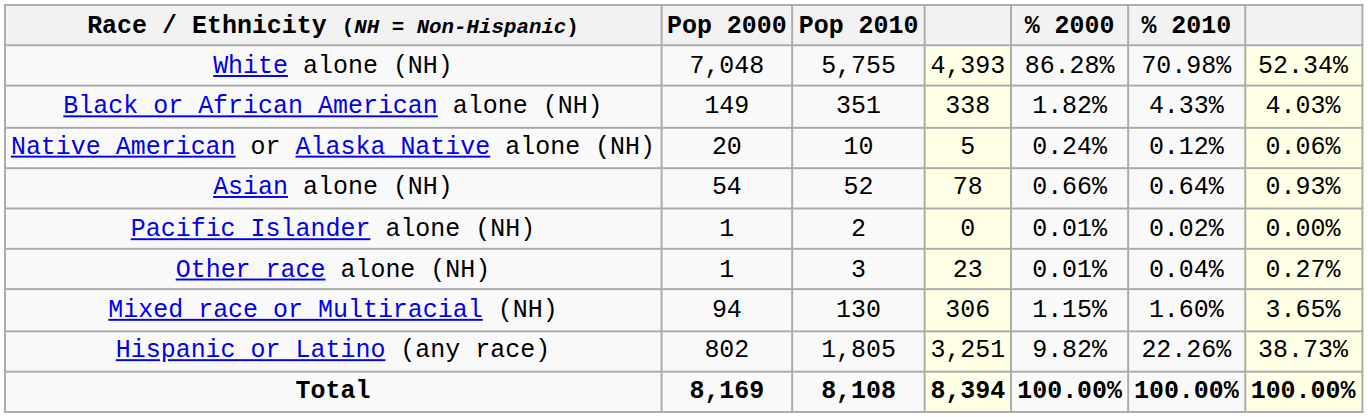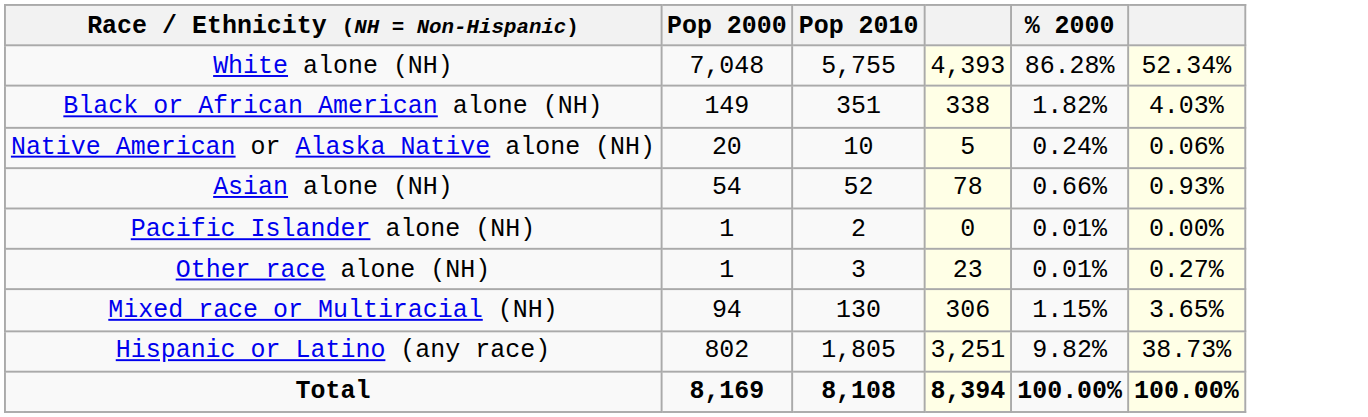- column: % 2010 | 70.98% | 4.33% | 0.12% | 0.64% | 0.02% | 0.04% | 1.60% | 22.26% | 100.00%
